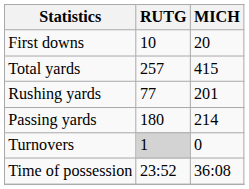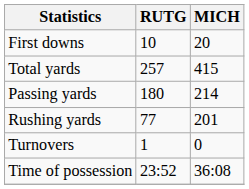rows swapped: Rushing yards <-> Passing yards
Turnovers | RUTG: lightgrey background -> no background
